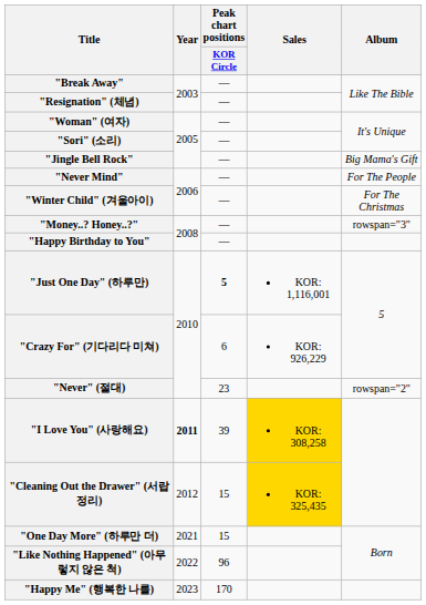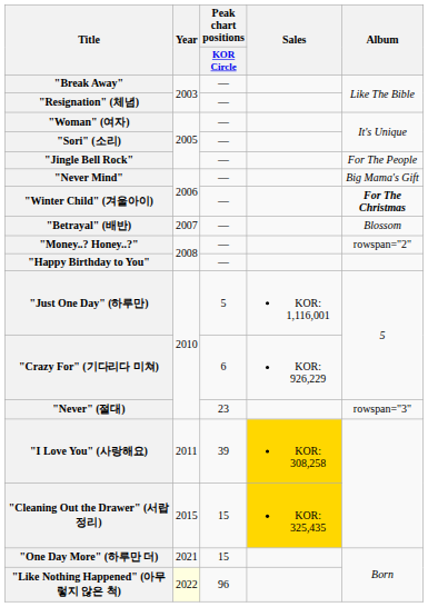"Jingle Bell Rock" | Album: Big Mama's Gift -> For The People
"Never Mind" | Album: For The People -> Big Mama's Gift
"Winter Child" (겨울아이) | Album: normal -> bold
+ row: "Betrayal" (배반) | 2007 | — | Blossom
"Money..? Honey..?" | Album: rowspan="3" -> rowspan="2"
"Just One Day" (하루만) | Peak chart positions / KOR Circle: bold -> normal
"Never" (절대) | Album: rowspan="2" -> rowspan="3"
"I Love You" (사랑해요) | Year: bold -> normal
"Cleaning Out the Drawer" (서랍정리) | Year: 2012 -> 2015
"Like Nothing Happened" (아무렇지 않은 척) | Year: no background -> lightyellow background
- row: "Happy Me" (행복한 나를) | 2023 | 170
